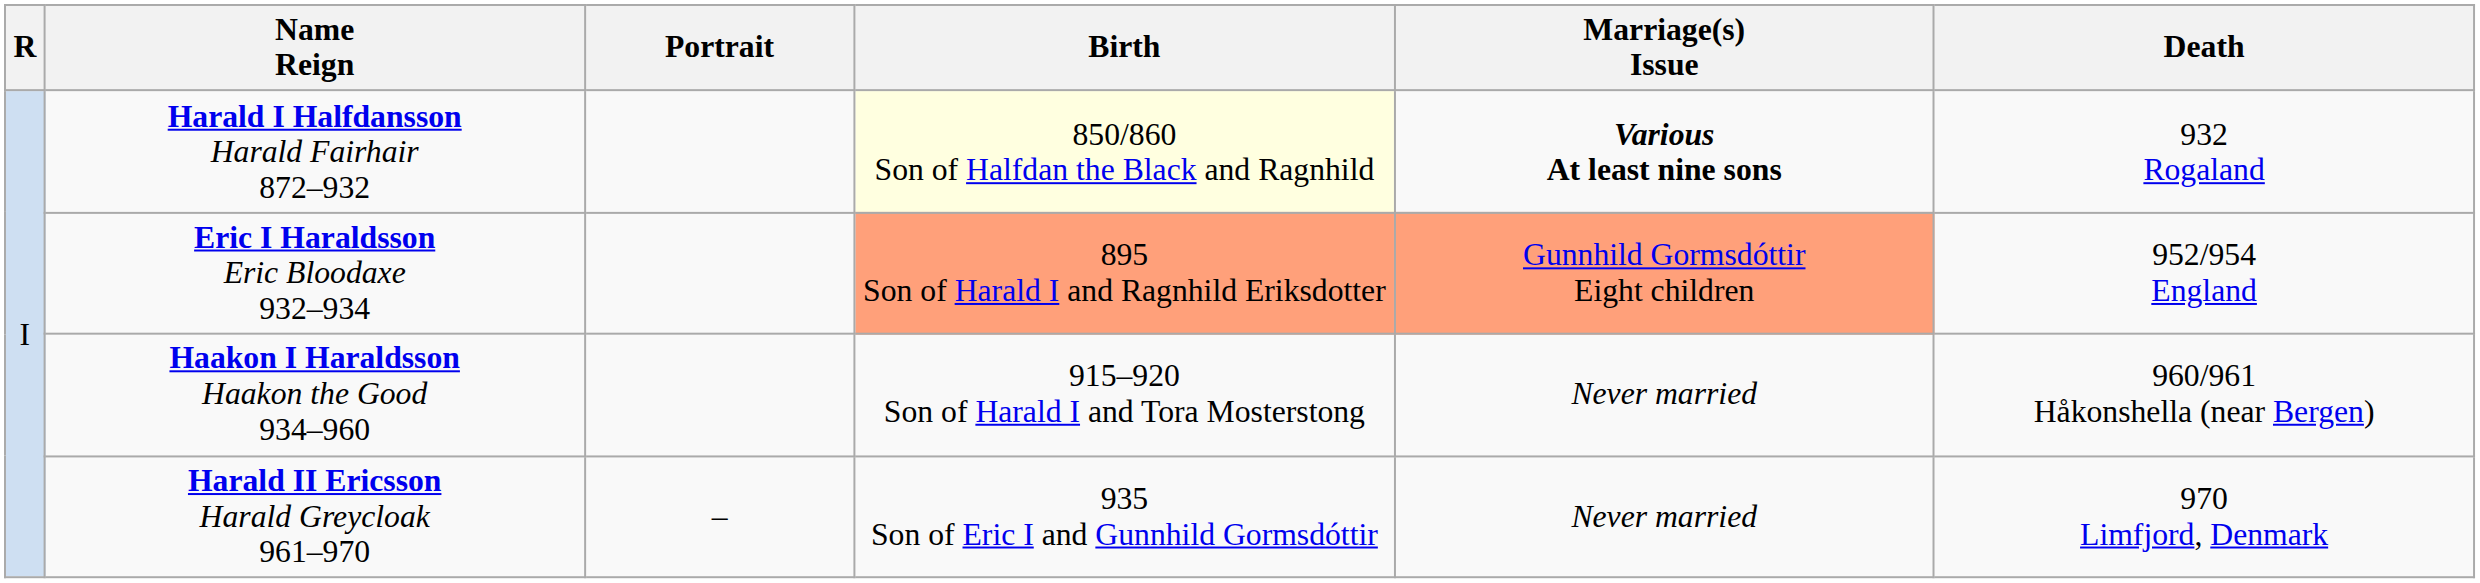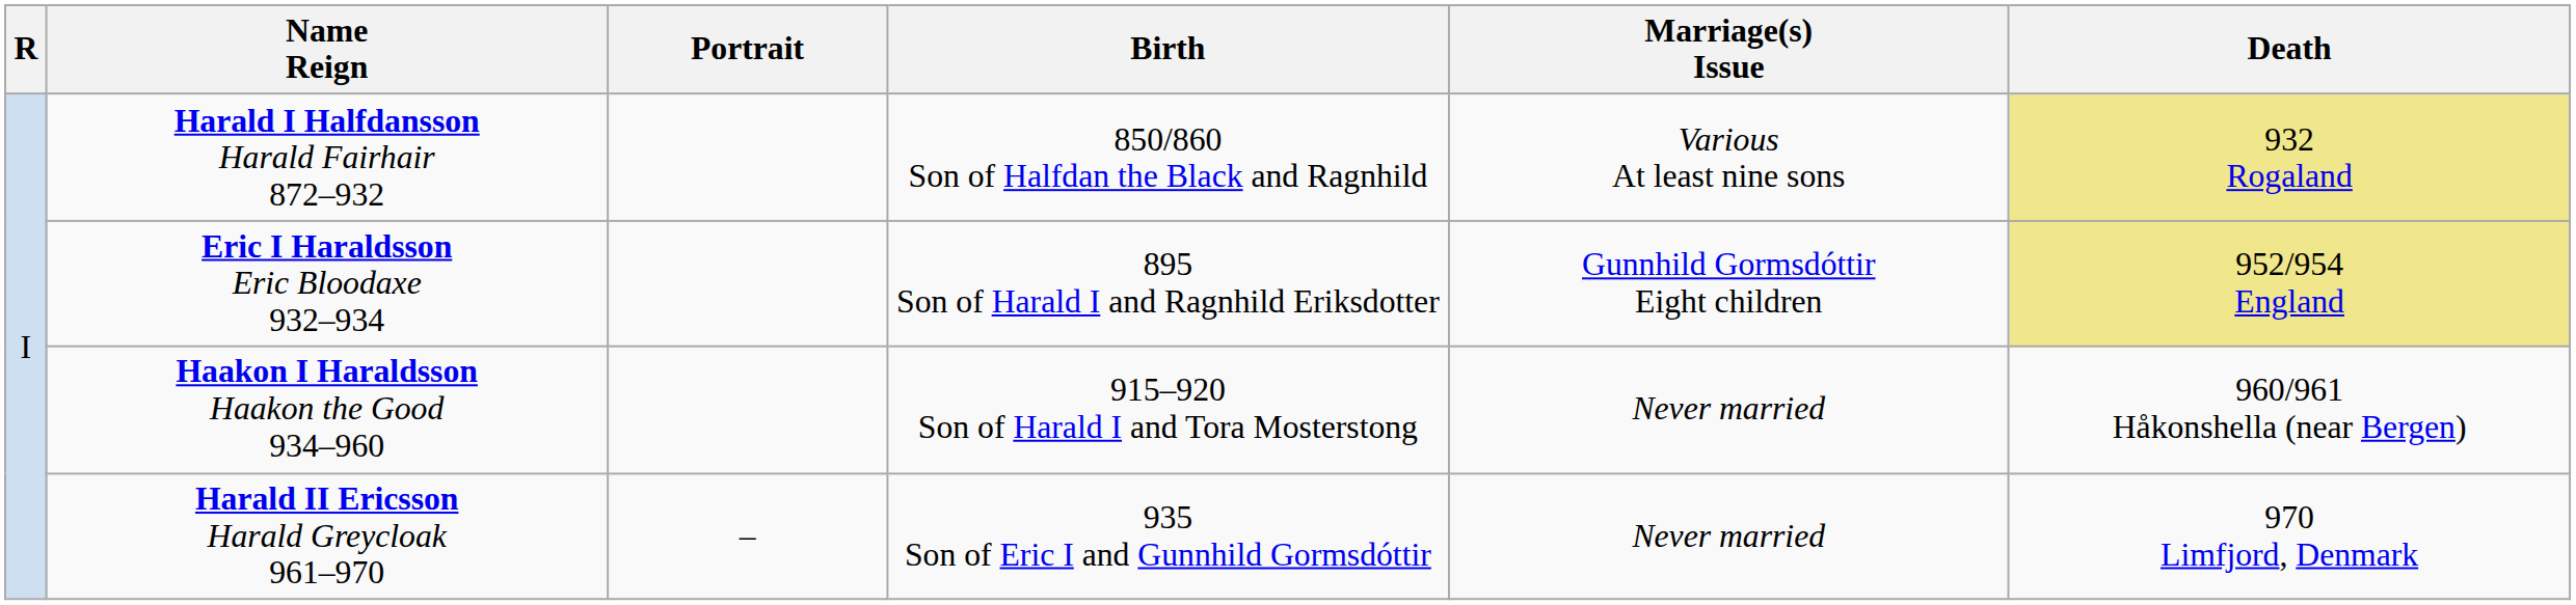Harald I Halfdansson Harald Fairhair 872–932 | Birth: lightyellow background -> no background
Harald I Halfdansson Harald Fairhair 872–932 | Marriage(s) Issue: bold -> normal
Harald I Halfdansson Harald Fairhair 872–932 | Death: no background -> khaki background
Eric I Haraldsson Eric Bloodaxe 932–934 | Birth: lightsalmon background -> no background
Eric I Haraldsson Eric Bloodaxe 932–934 | Marriage(s) Issue: lightsalmon background -> no background
Eric I Haraldsson Eric Bloodaxe 932–934 | Death: no background -> khaki background
